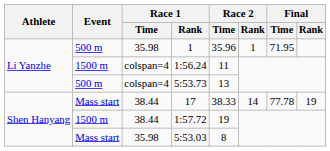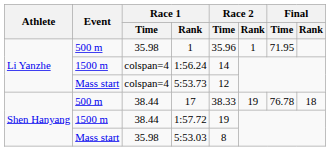1:56.24 | Race 2 / Time: 11 -> 14
5:53.73 | Event: 500 m -> Mass start
5:53.73 | Race 2 / Time: 13 -> 12
17 | Event: Mass start -> 500 m
17 | Race 2 / Rank: 14 -> 19
17 | Final / Time: 77.78 -> 76.78
17 | Final / Rank: 19 -> 18
